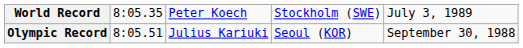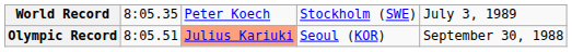Olympic Record | column 3: no background -> lightsalmon background
